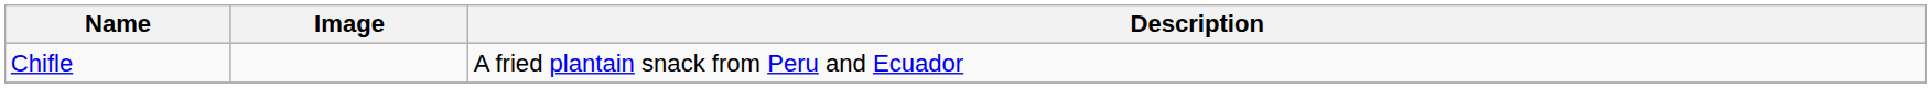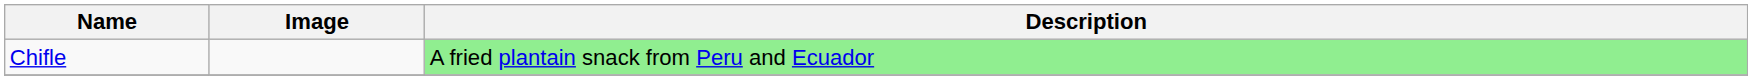Chifle | Description: no background -> lightgreen background
